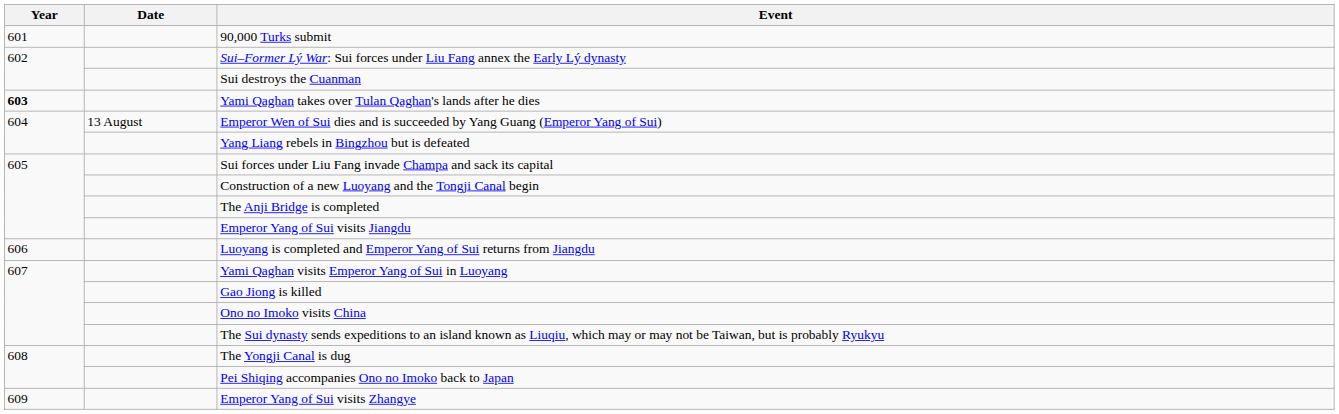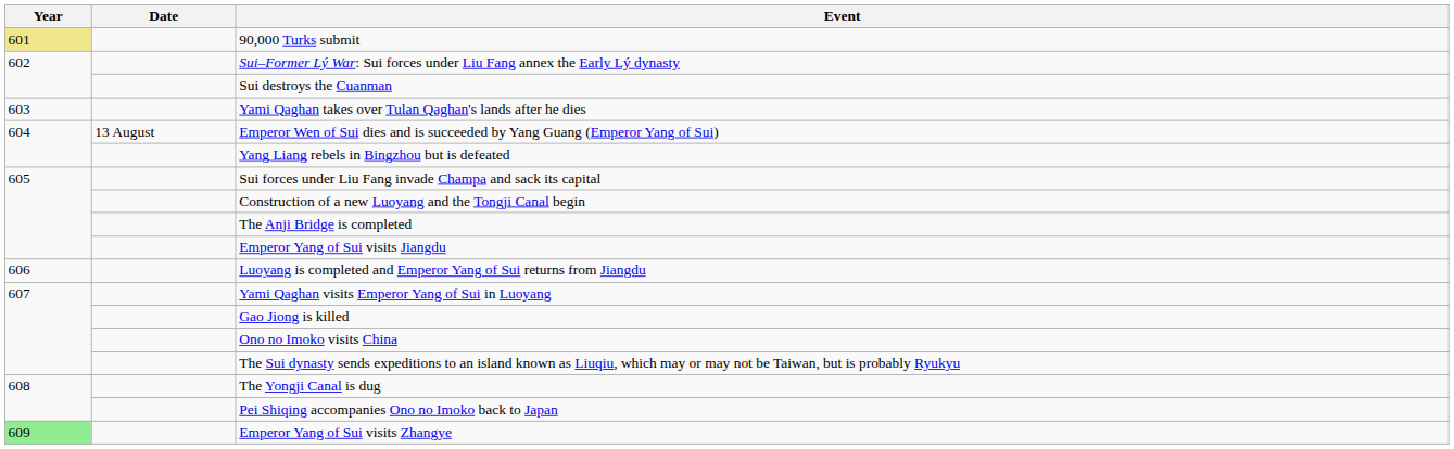90,000 Turks submit | Year: no background -> khaki background
Yami Qaghan takes over Tulan Qaghan's lands after he dies | Year: bold -> normal
Emperor Yang of Sui visits Zhangye | Year: no background -> lightgreen background
